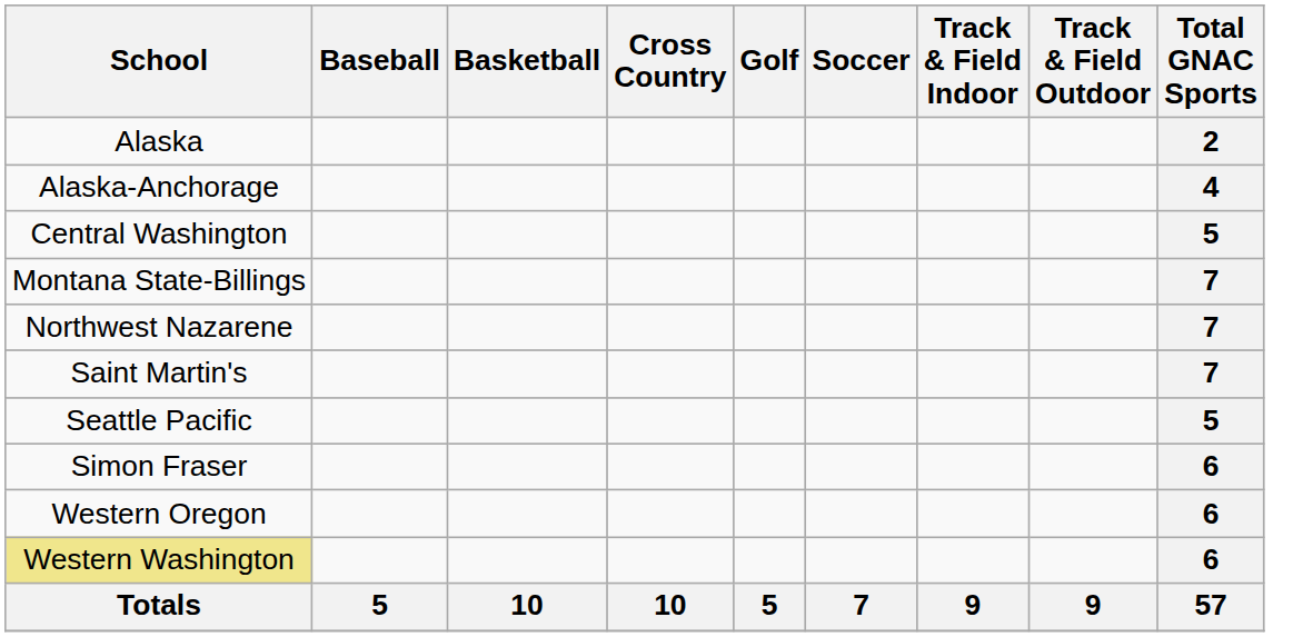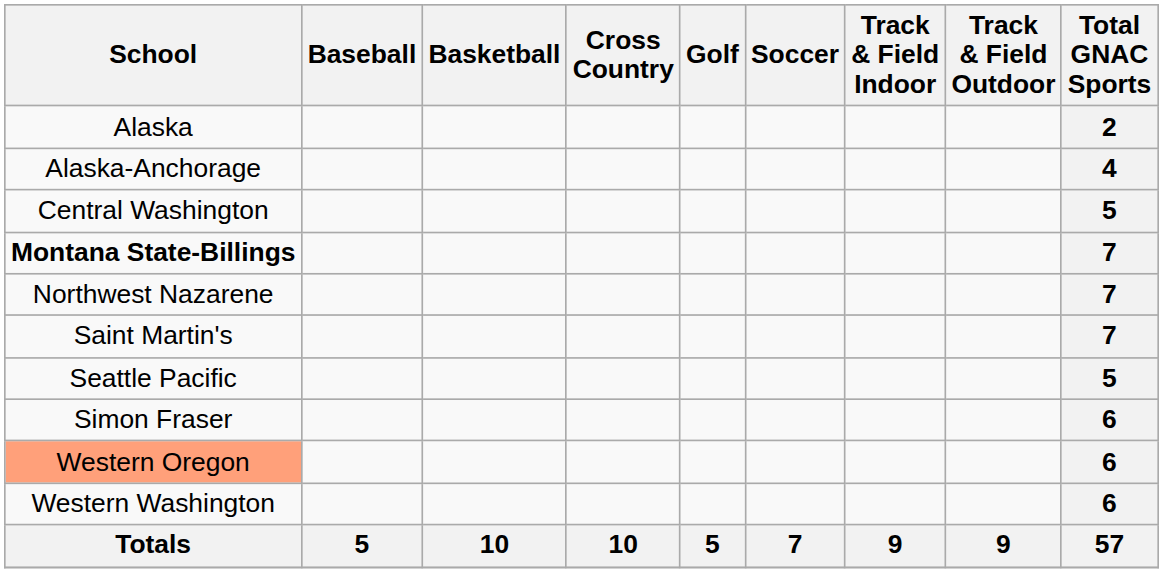Montana State-Billings | School: normal -> bold
Western Oregon | School: no background -> lightsalmon background
Western Washington | School: khaki background -> no background
